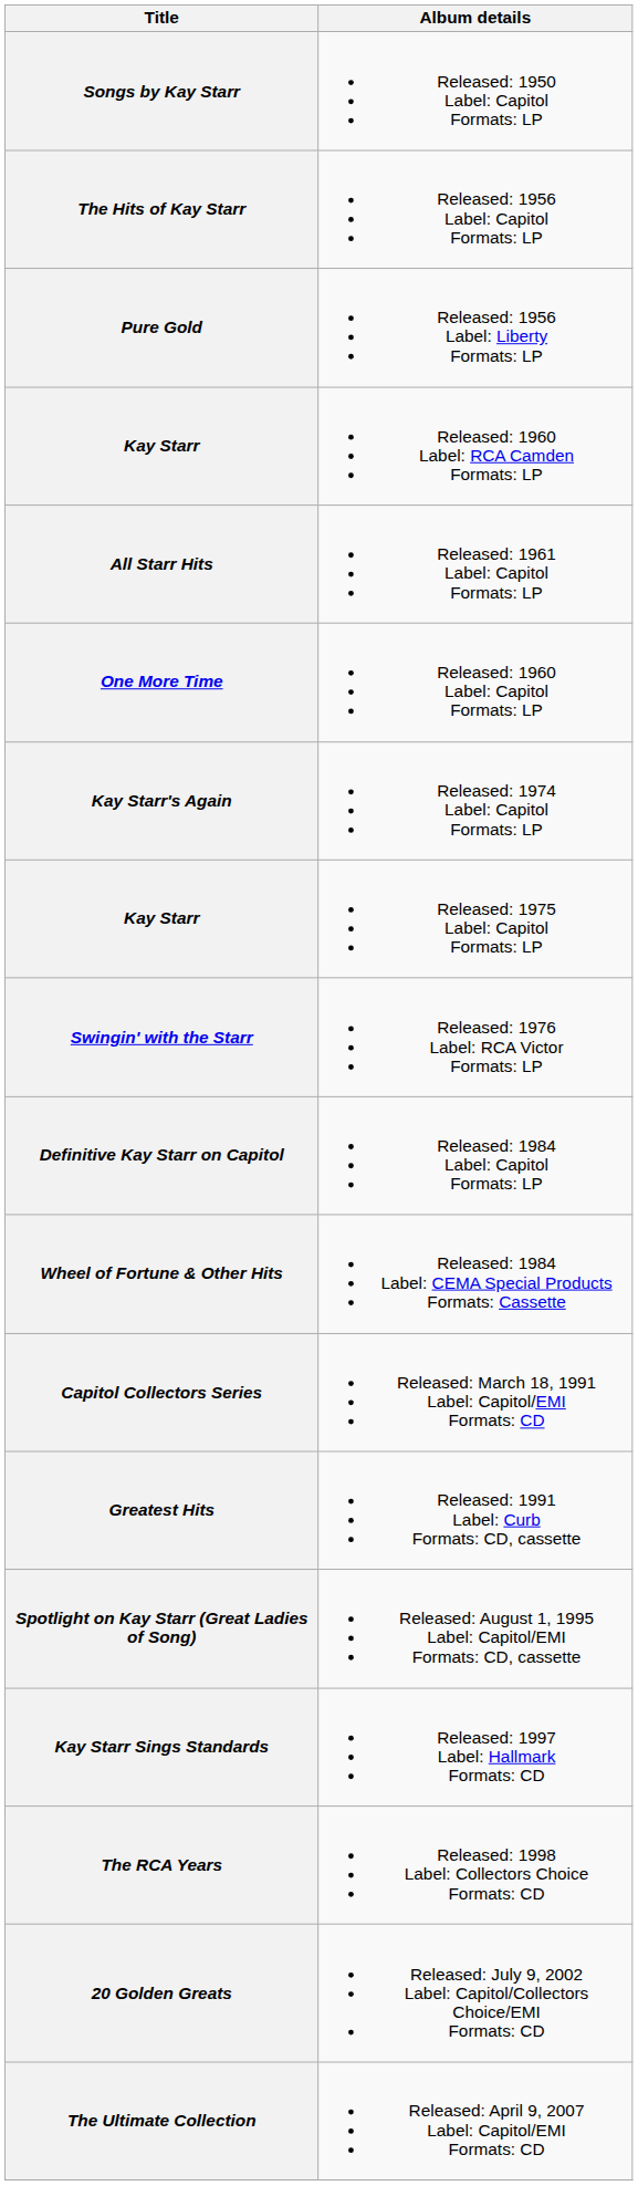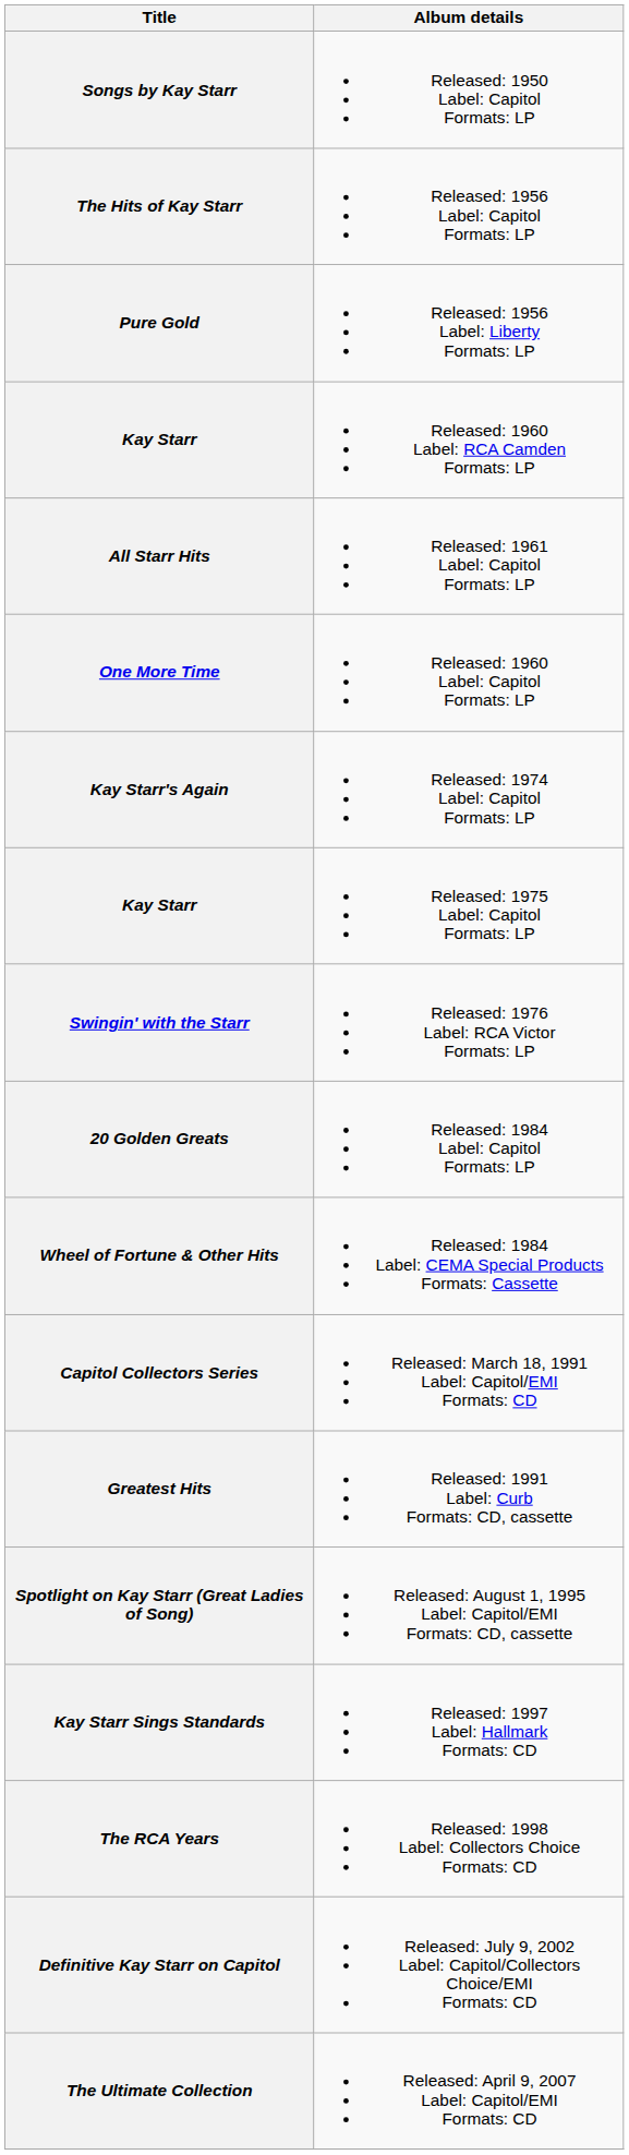row 11 | Title: Definitive Kay Starr on Capitol -> 20 Golden Greats
row 18 | Title: 20 Golden Greats -> Definitive Kay Starr on Capitol
